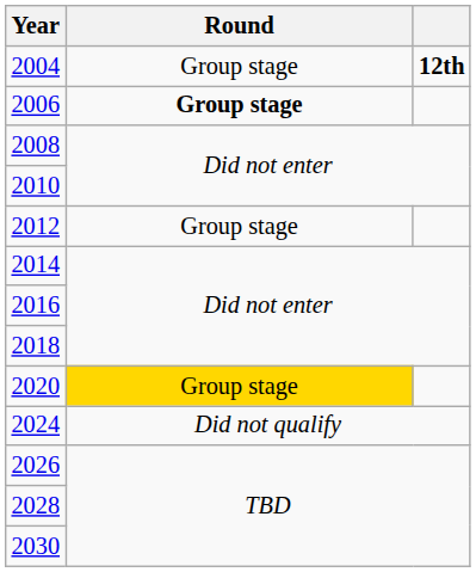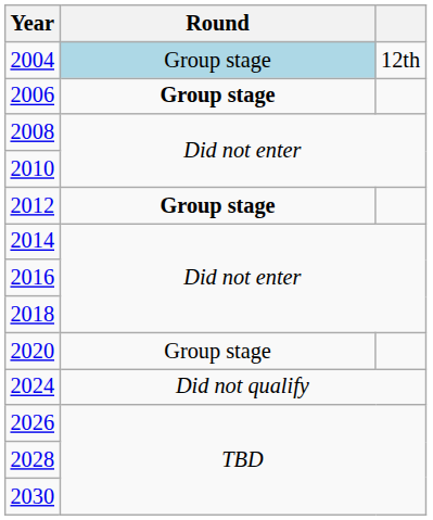2004 | Round: no background -> lightblue background
2004 | column 3: bold -> normal
2012 | Round: normal -> bold
2020 | Round: gold background -> no background
